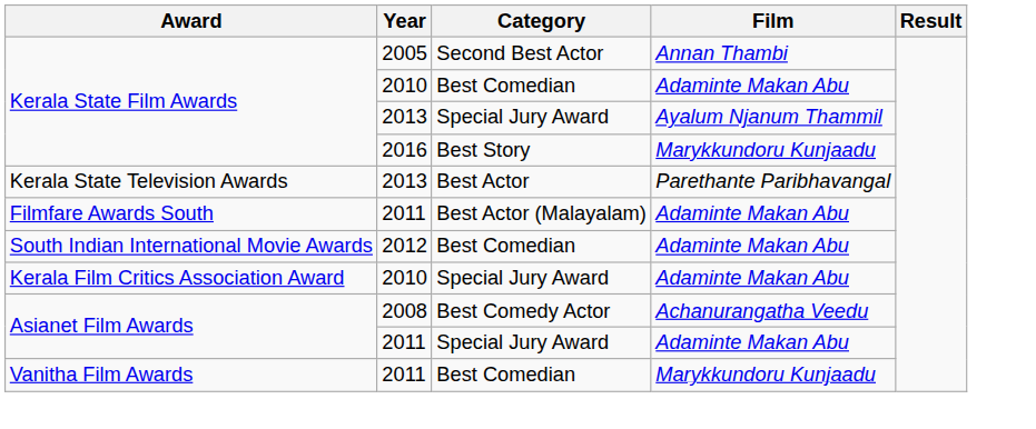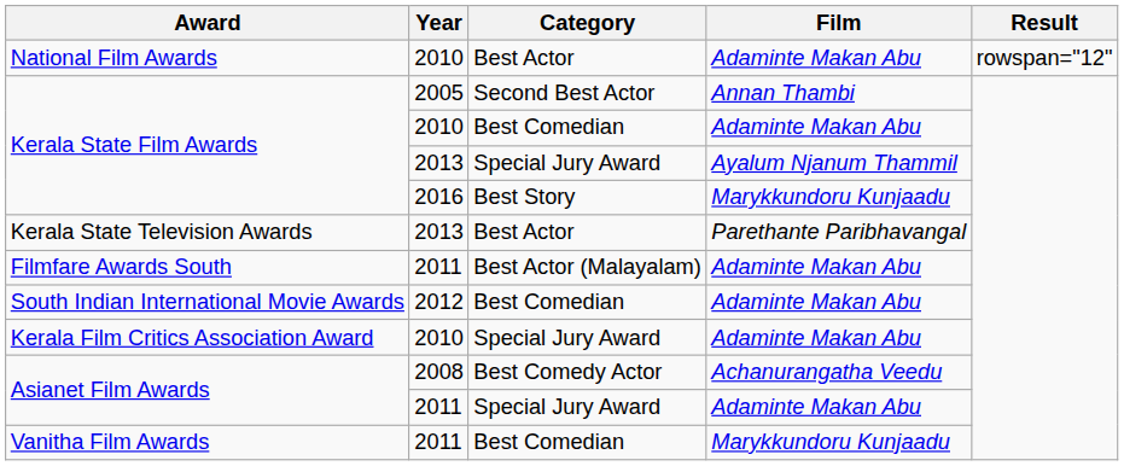+ row: National Film Awards | 2010 | Best Actor | Adaminte Makan Abu | rowspan="12"
